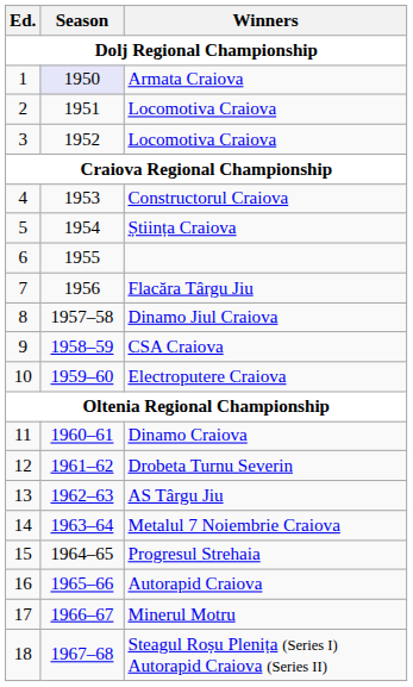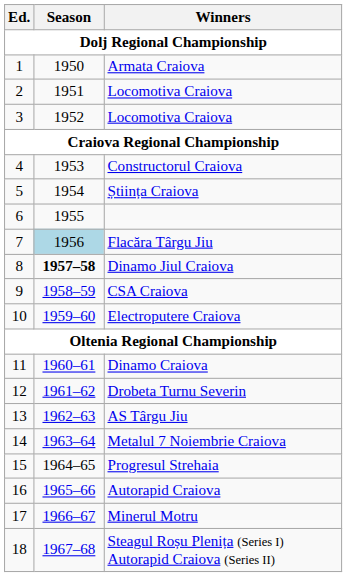Armata Craiova | Season: lavender background -> no background
Flacăra Târgu Jiu | Season: no background -> lightblue background
Dinamo Jiul Craiova | Season: normal -> bold
